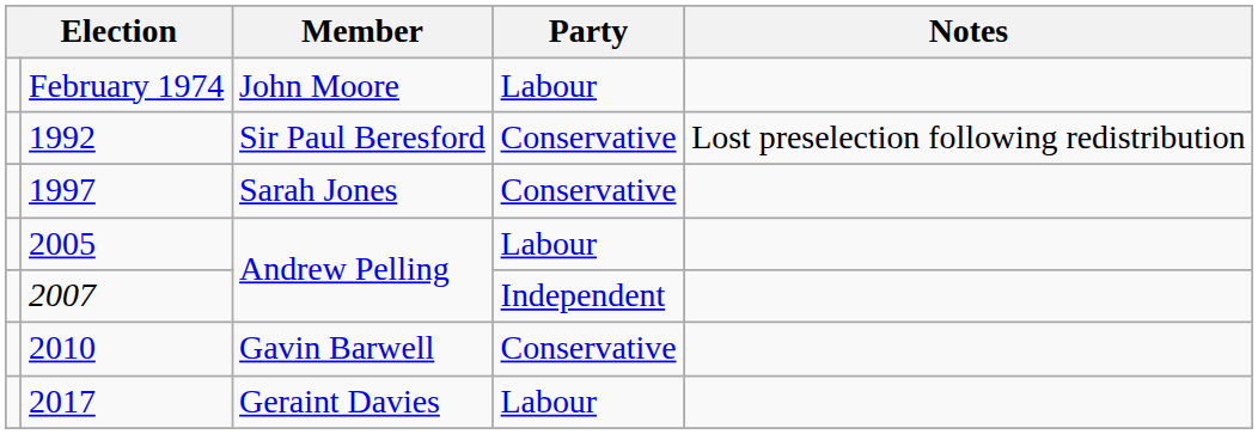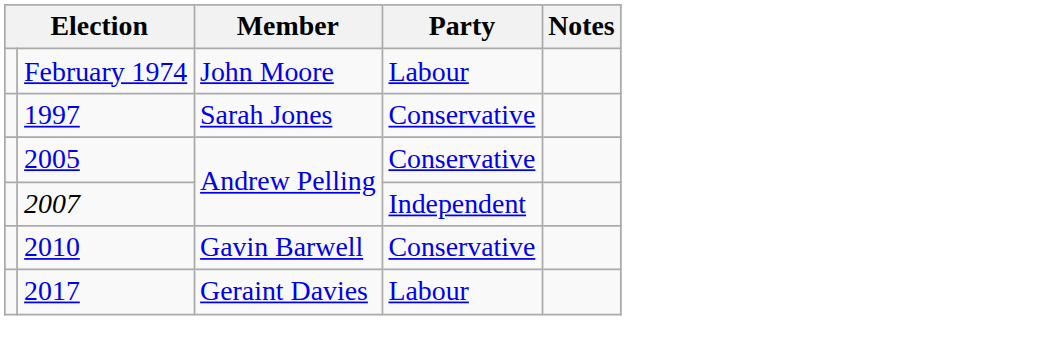- row: 1992 | Sir Paul Beresford | Conservative | Lost preselection following redistribution
2005 | Party: Labour -> Conservative
